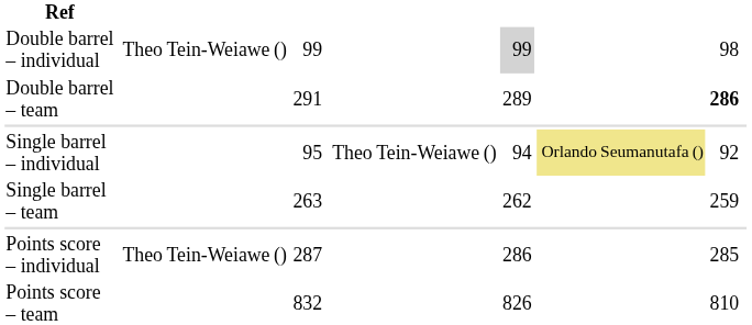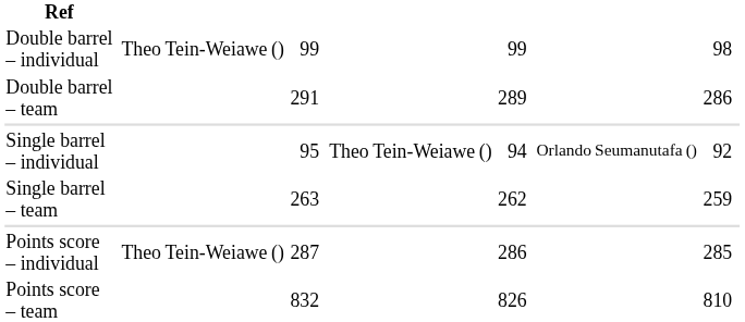Double barrel – individual | column 5: lightgrey background -> no background
Double barrel – team | column 7: bold -> normal
Single barrel – individual | column 6: khaki background -> no background
